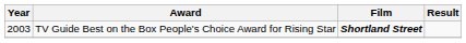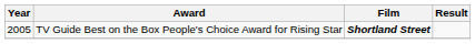row 2 | Year: 2003 -> 2005
